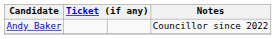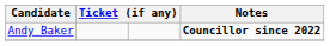Andy Baker | Notes: normal -> bold
